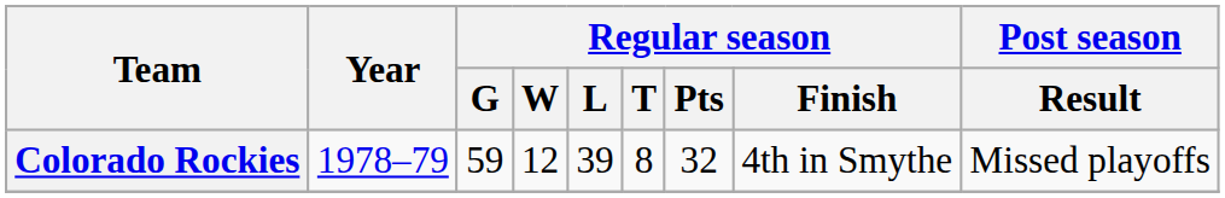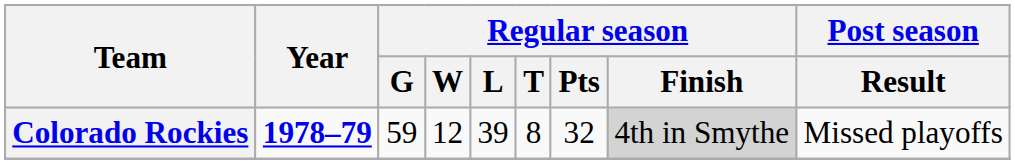Colorado Rockies | Year: normal -> bold
Colorado Rockies | Regular season / Finish: no background -> lightgrey background
